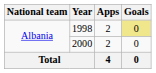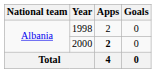1998 | Goals: khaki background -> no background
2000 | Apps: normal -> bold
